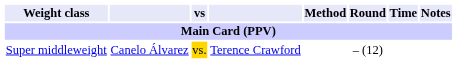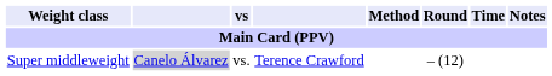Super middleweight | column 2: no background -> lightgrey background
Super middleweight | vs: gold background -> no background
